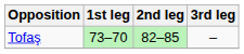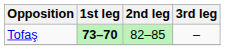Tofaş | 1st leg: normal -> bold
